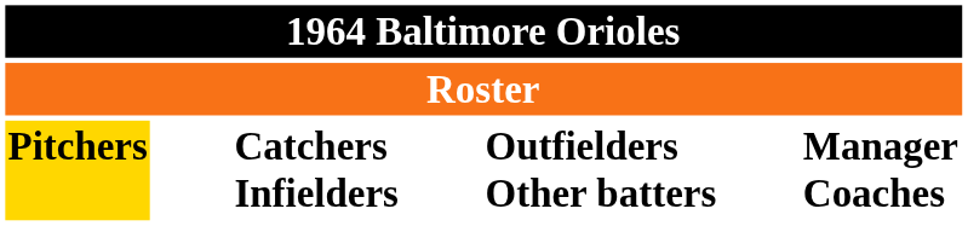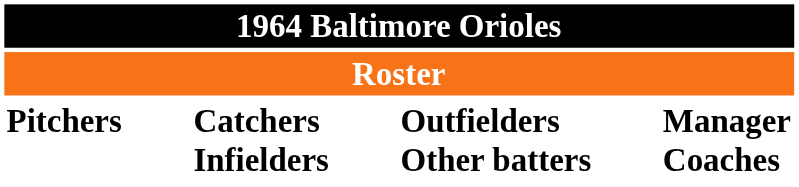Pitchers | column 1: gold background -> no background
